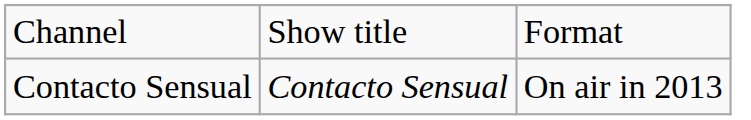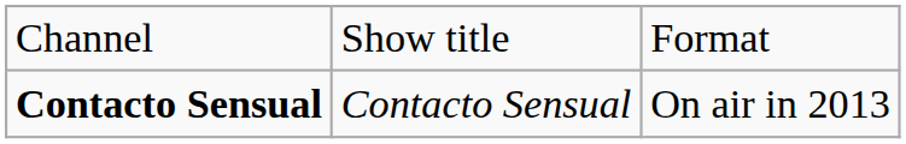row 2 | column 1: normal -> bold
